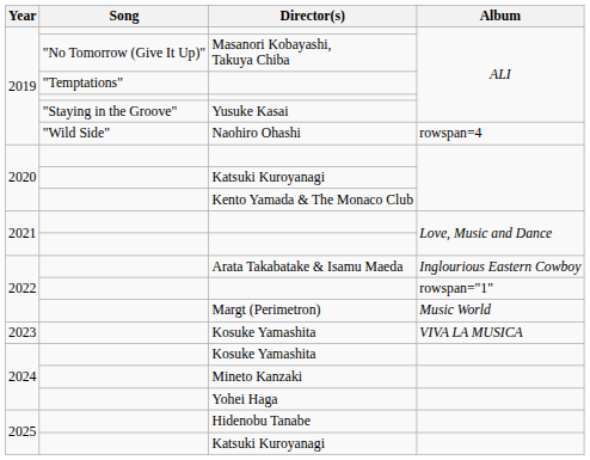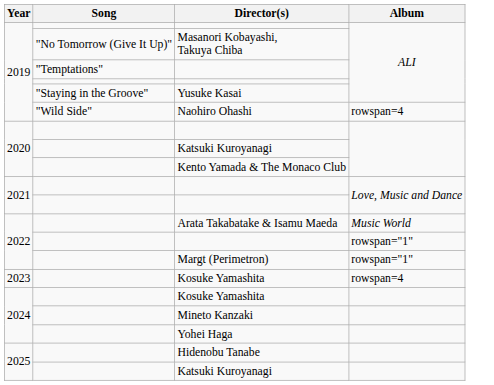Arata Takabatake & Isamu Maeda | Album: Inglourious Eastern Cowboy -> Music World
Margt (Perimetron) | Album: Music World -> rowspan="1"
2023 / Kosuke Yamashita | Album: VIVA LA MUSICA -> rowspan=4
